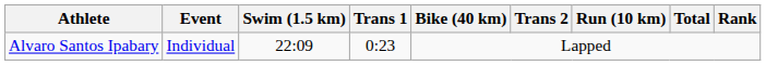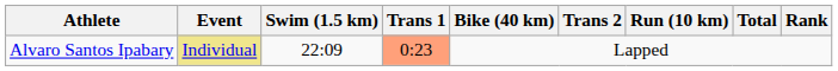Alvaro Santos Ipabary | Event: no background -> khaki background
Alvaro Santos Ipabary | Trans 1: no background -> lightsalmon background
